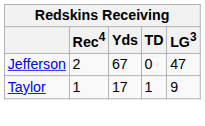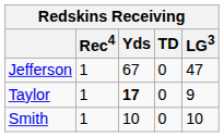Jefferson | Rec4: 2 -> 1
Taylor | Yds: normal -> bold
Taylor | TD: 1 -> 0
+ row: Smith | 1 | 10 | 0 | 10
